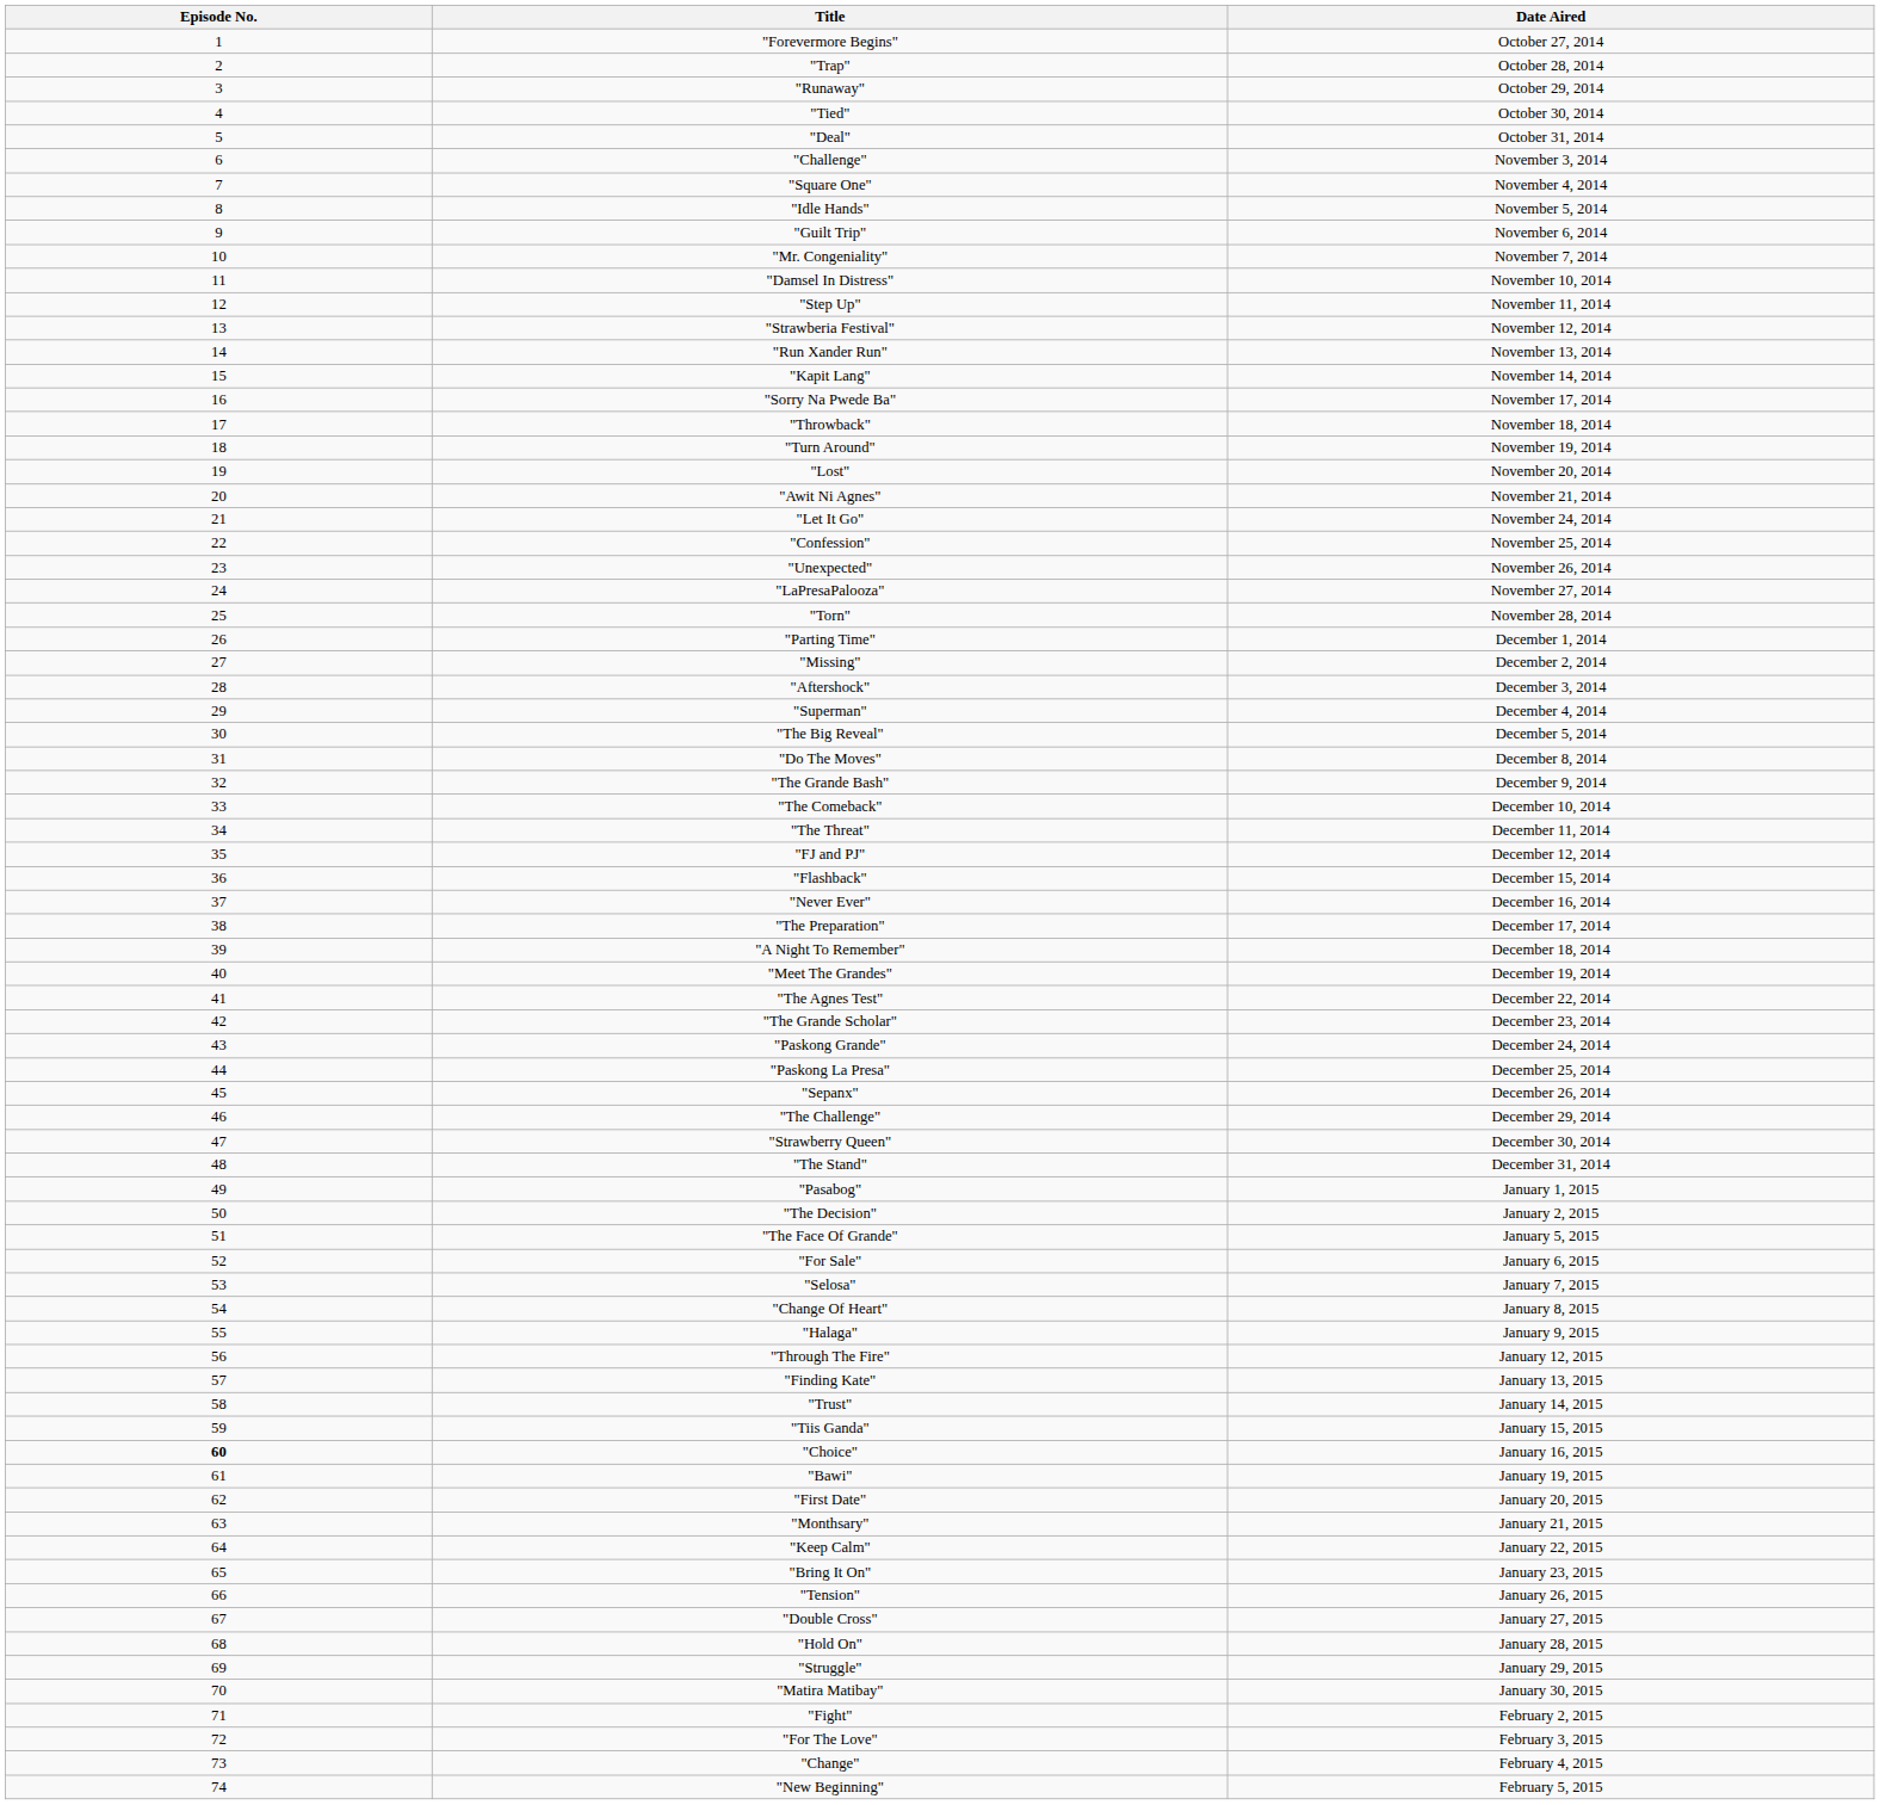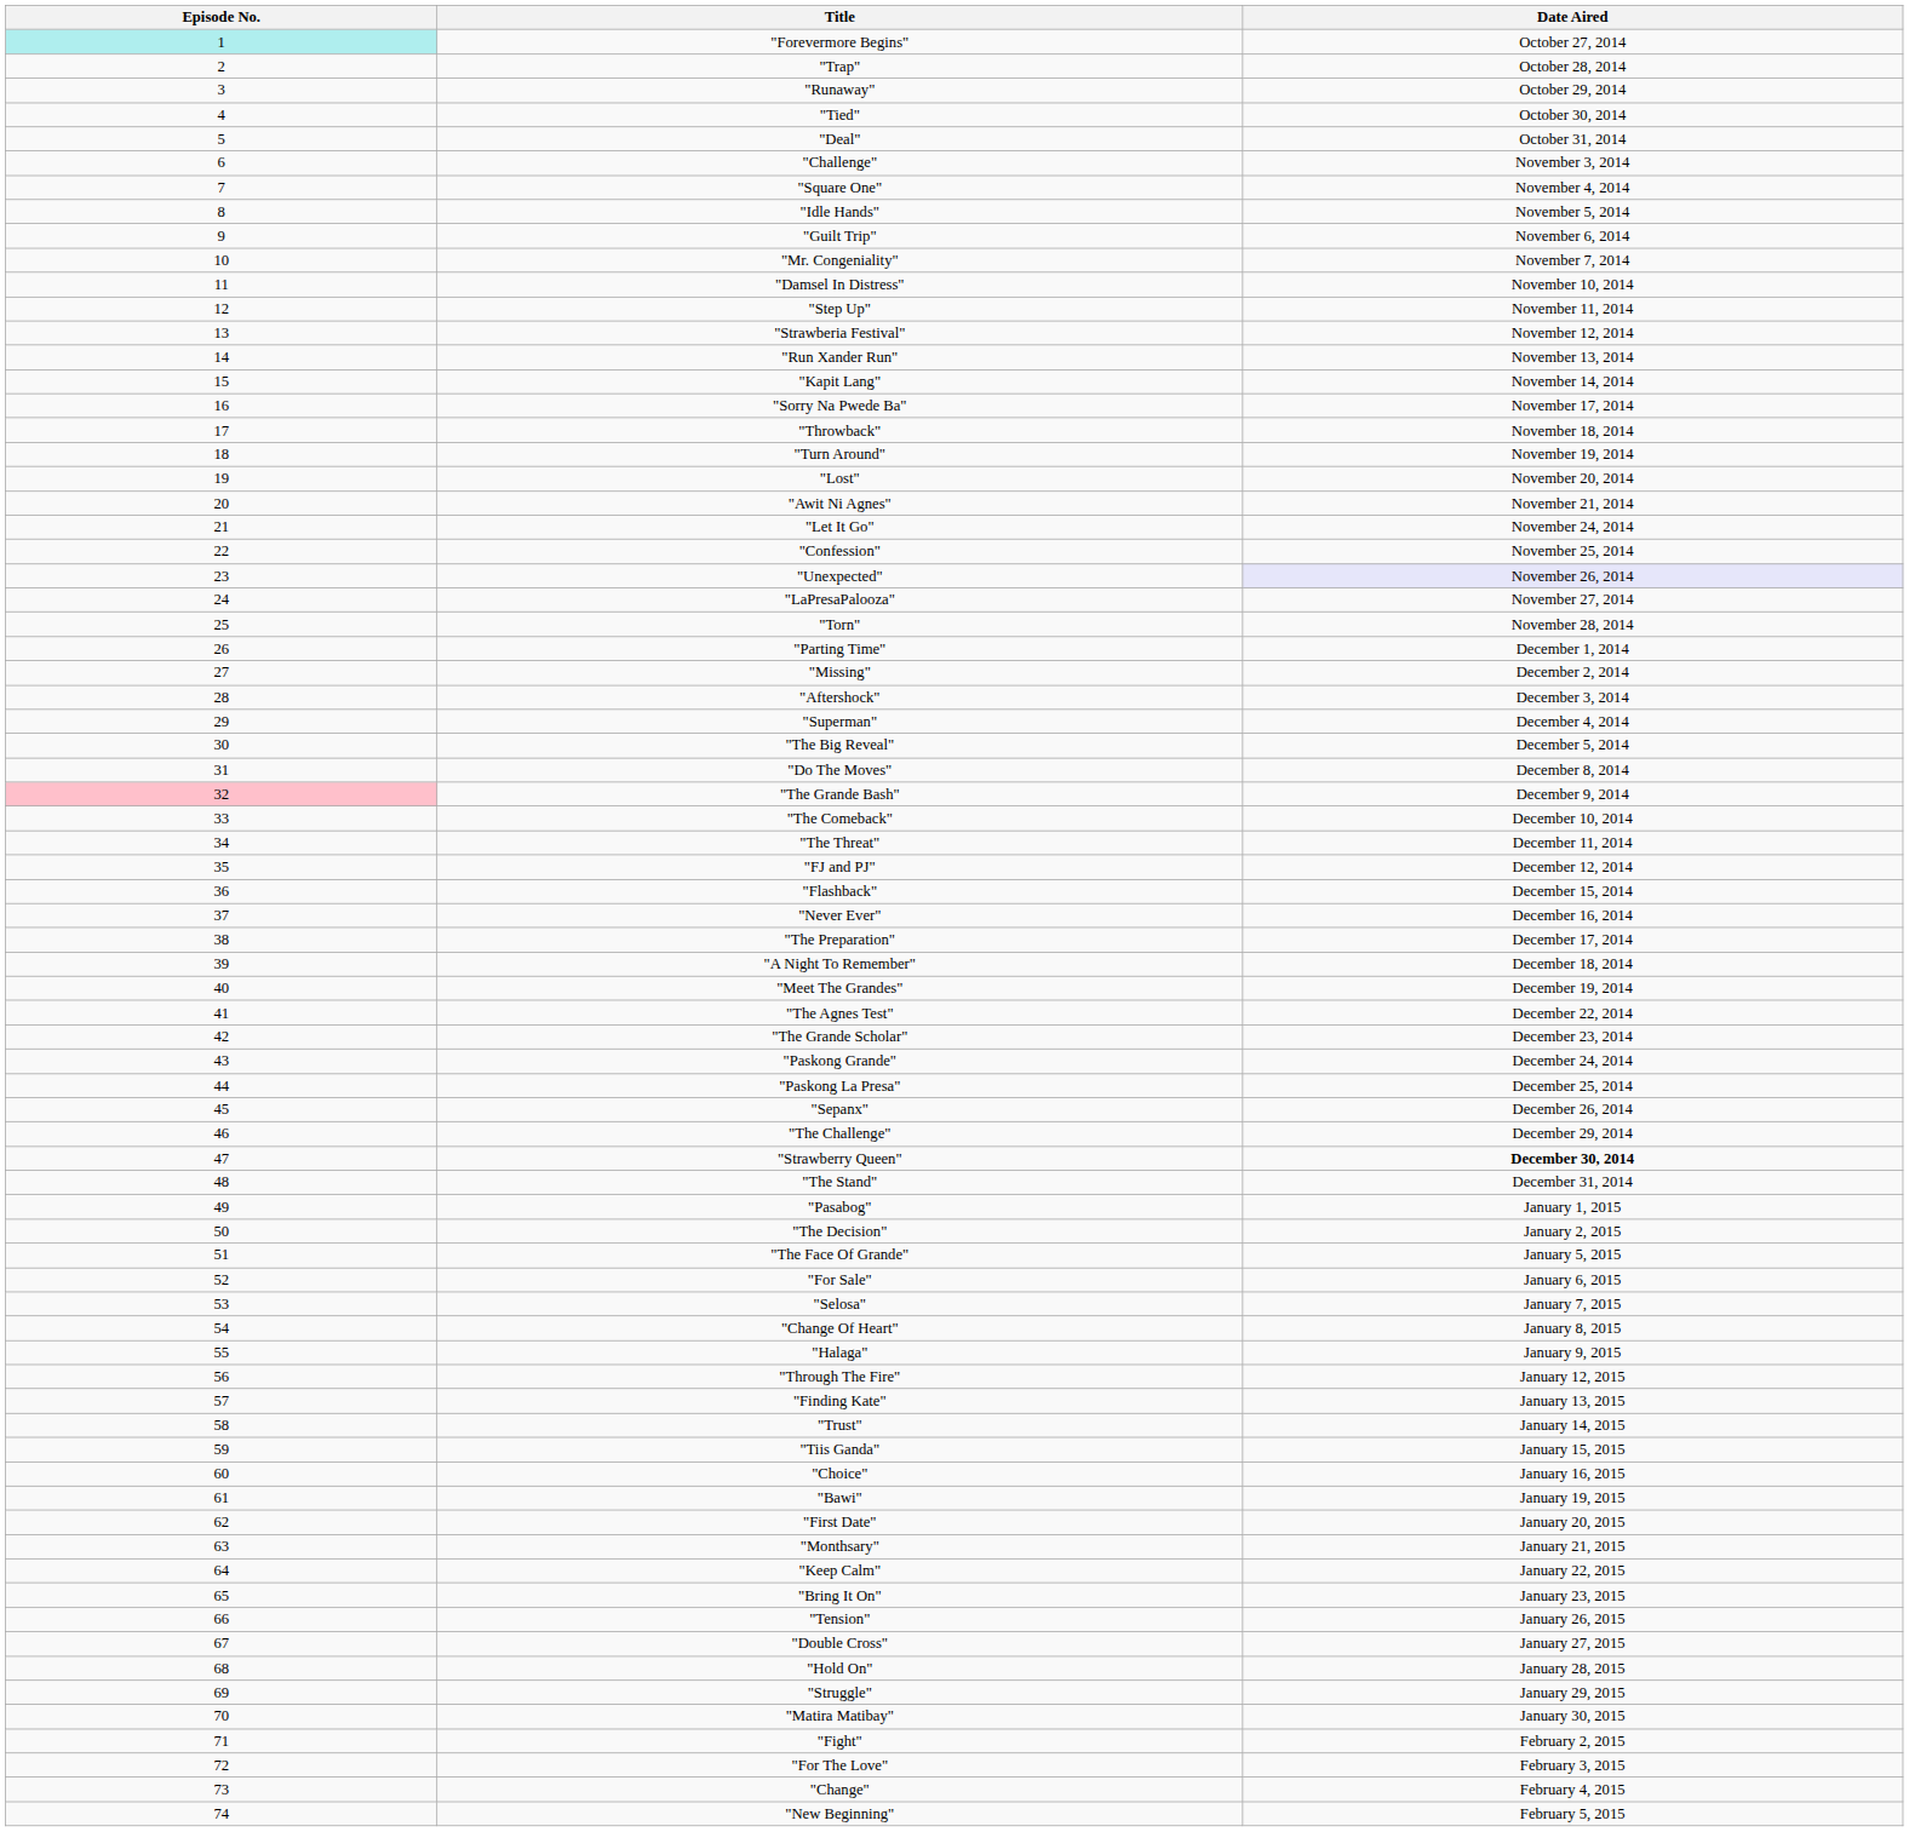"Forevermore Begins" | Episode No.: no background -> paleturquoise background
"Unexpected" | Date Aired: no background -> lavender background
"The Grande Bash" | Episode No.: no background -> pink background
"Strawberry Queen" | Date Aired: normal -> bold
"Choice" | Episode No.: bold -> normal
